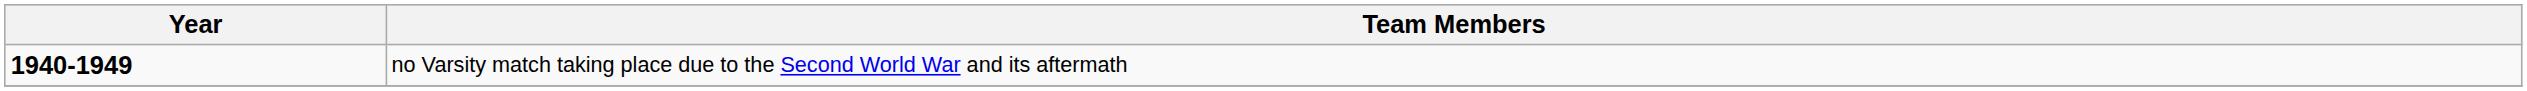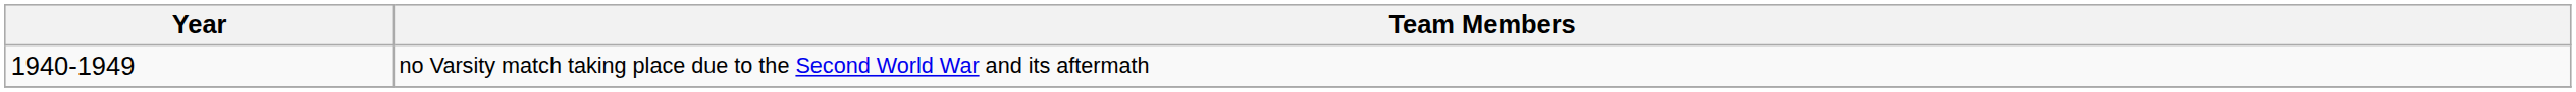row 2 | Year: bold -> normal
